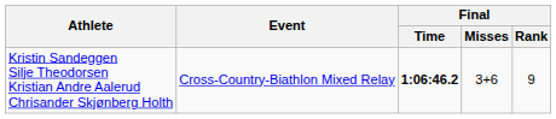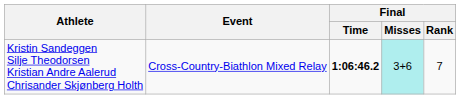row 3 | Final / Misses: no background -> paleturquoise background
row 3 | Final / Rank: 9 -> 7
